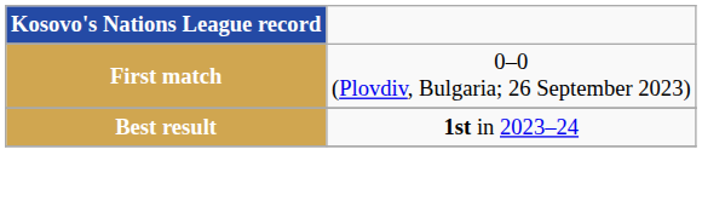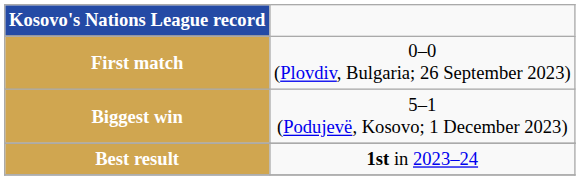+ row: Biggest win | 5–1 (Podujevë, Kosovo; 1 December 2023)
